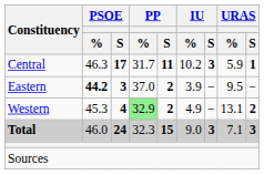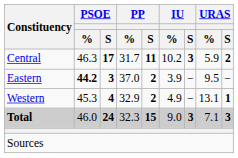Central | URAS / S: 1 -> 2
Western | PP / %: lightgreen background -> no background
Western | URAS / S: 2 -> 1
